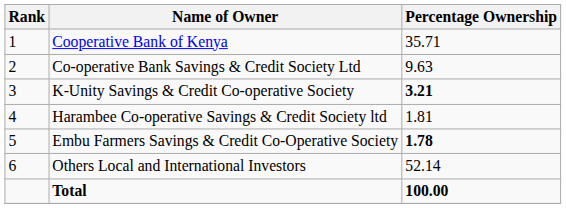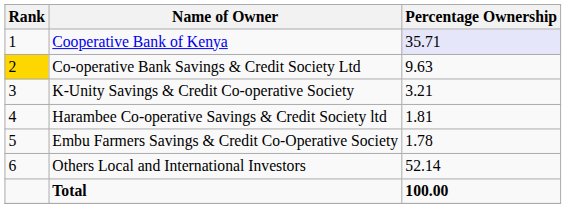Cooperative Bank of Kenya | Percentage Ownership: no background -> lavender background
Co-operative Bank Savings & Credit Society Ltd | Rank: no background -> gold background
K-Unity Savings & Credit Co-operative Society | Percentage Ownership: bold -> normal
Embu Farmers Savings & Credit Co-Operative Society | Percentage Ownership: bold -> normal
